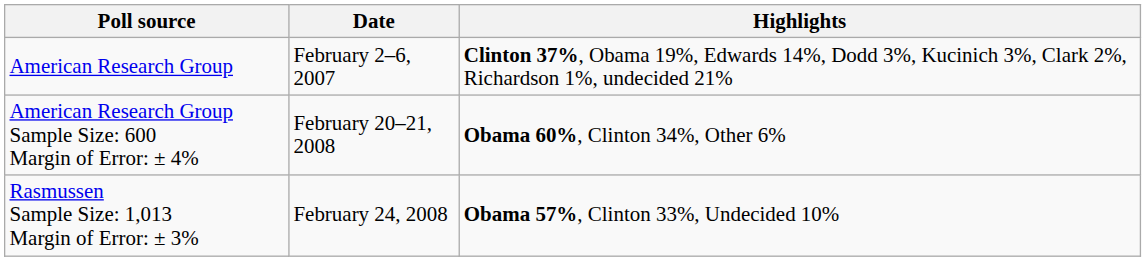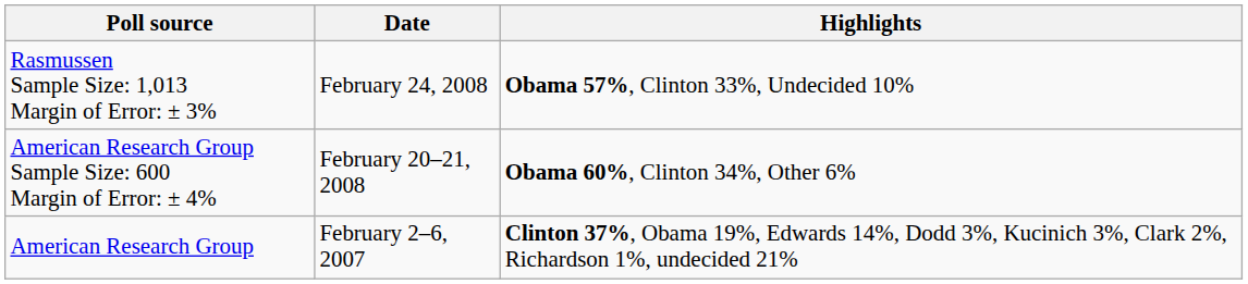rows swapped: Rasmussen Sample Size: 1,013 Margin of Error: ± 3% <-> American Research Group
